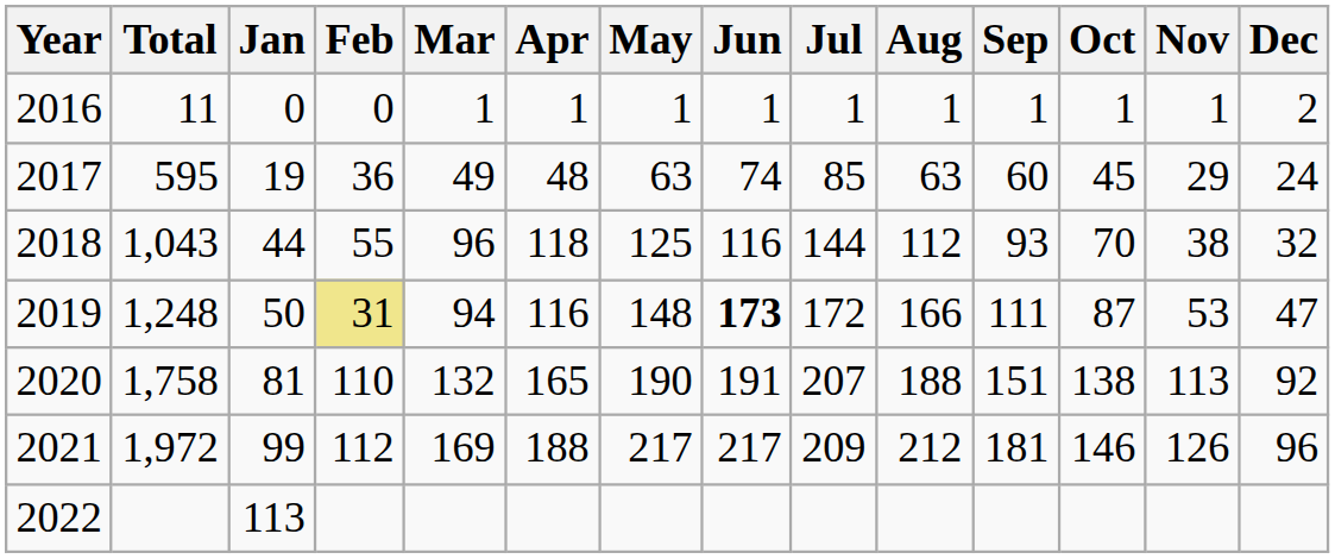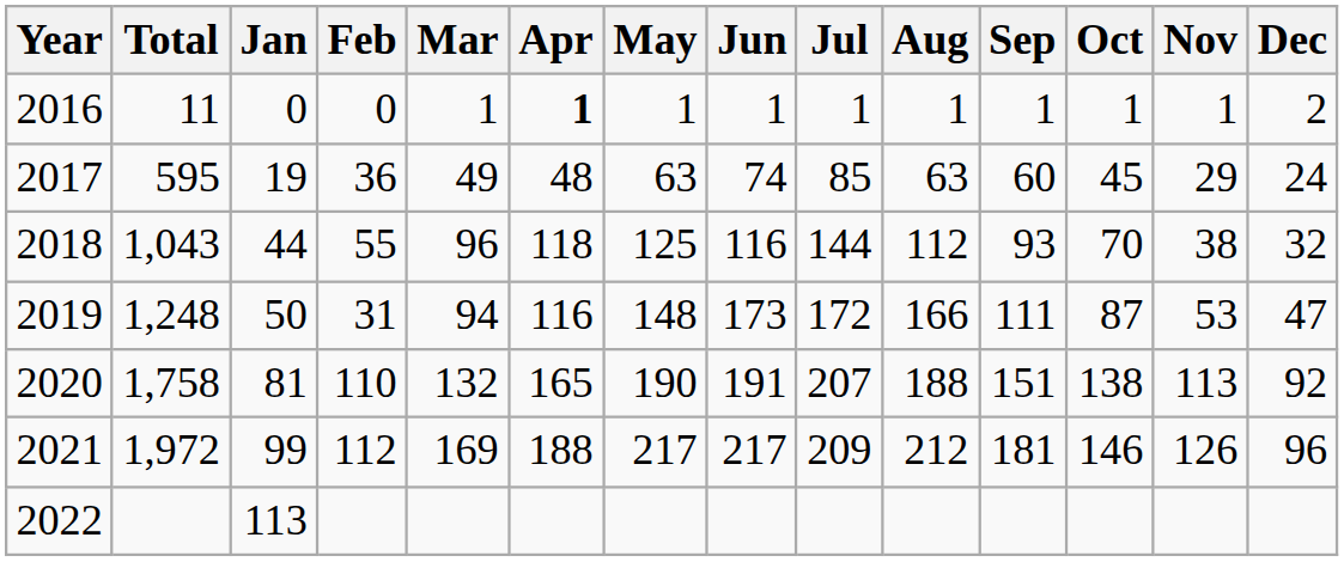2016 | Apr: normal -> bold
2019 | Feb: khaki background -> no background
2019 | Jun: bold -> normal
